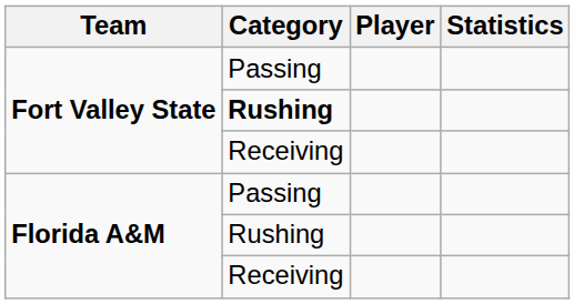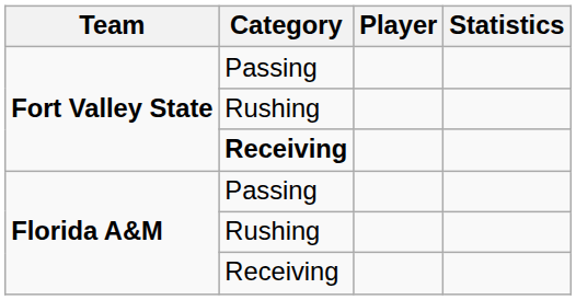Fort Valley State / Rushing | Category: bold -> normal
Fort Valley State / Receiving | Category: normal -> bold
